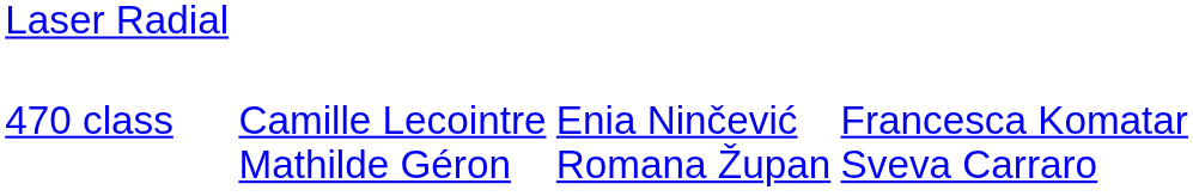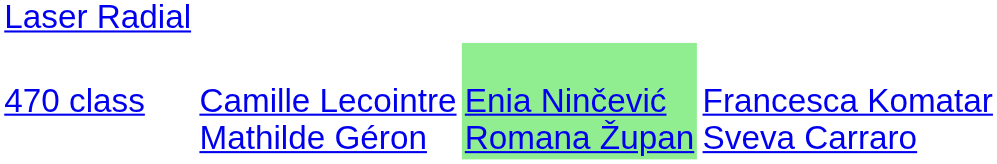470 class | column 3: no background -> lightgreen background
